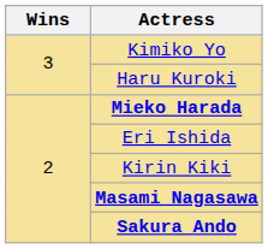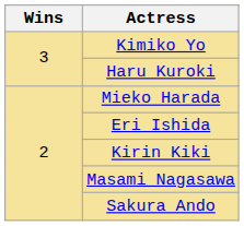Mieko Harada | Actress: bold -> normal
Masami Nagasawa | Actress: bold -> normal
Sakura Ando | Actress: bold -> normal
